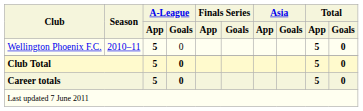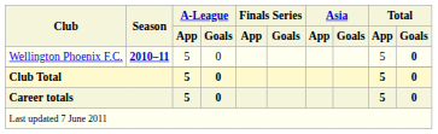Wellington Phoenix F.C. | Season: normal -> bold
Wellington Phoenix F.C. | A-League / App: bold -> normal
Wellington Phoenix F.C. | Total / App: bold -> normal
